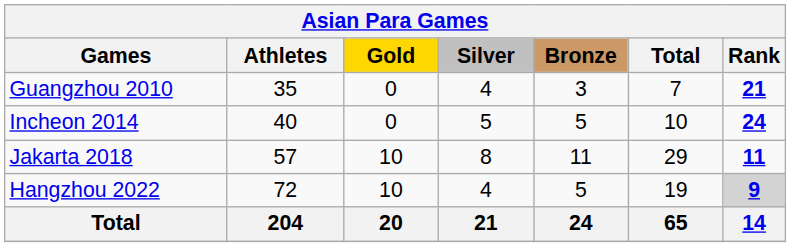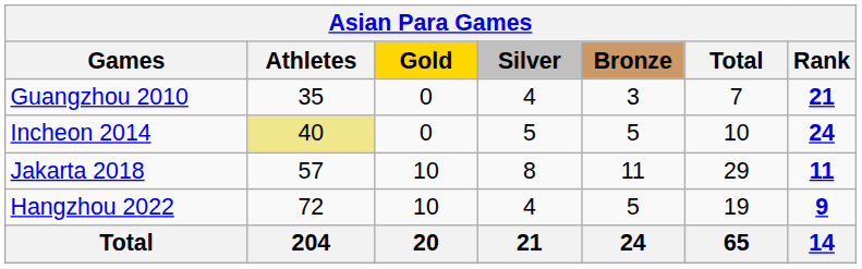Incheon 2014 | Athletes: no background -> khaki background
Hangzhou 2022 | Rank: lightgrey background -> no background
